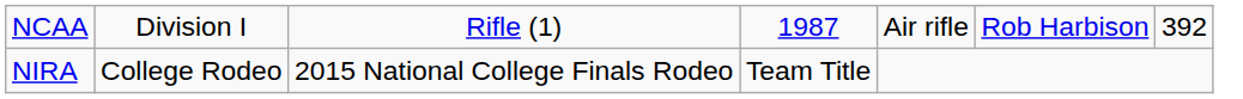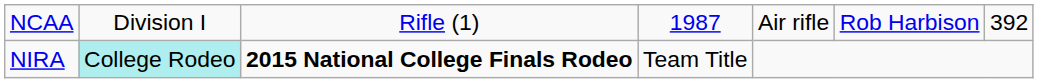NIRA | column 2: no background -> paleturquoise background
NIRA | column 3: normal -> bold
